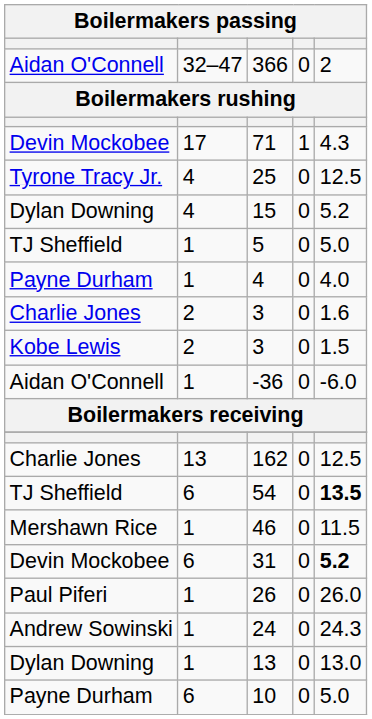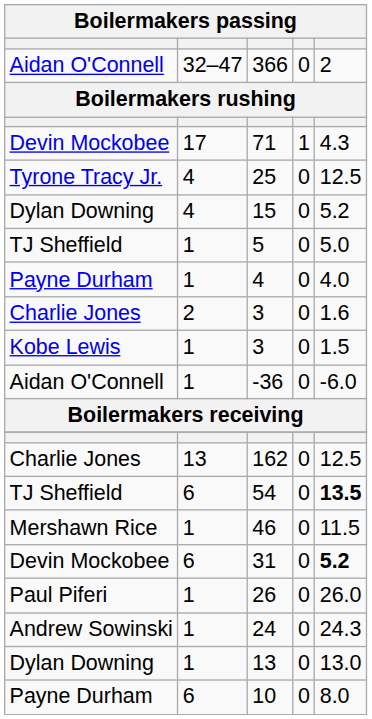Kobe Lewis / 3 | column 2: 2 -> 1
10 | column 5: 5.0 -> 8.0
